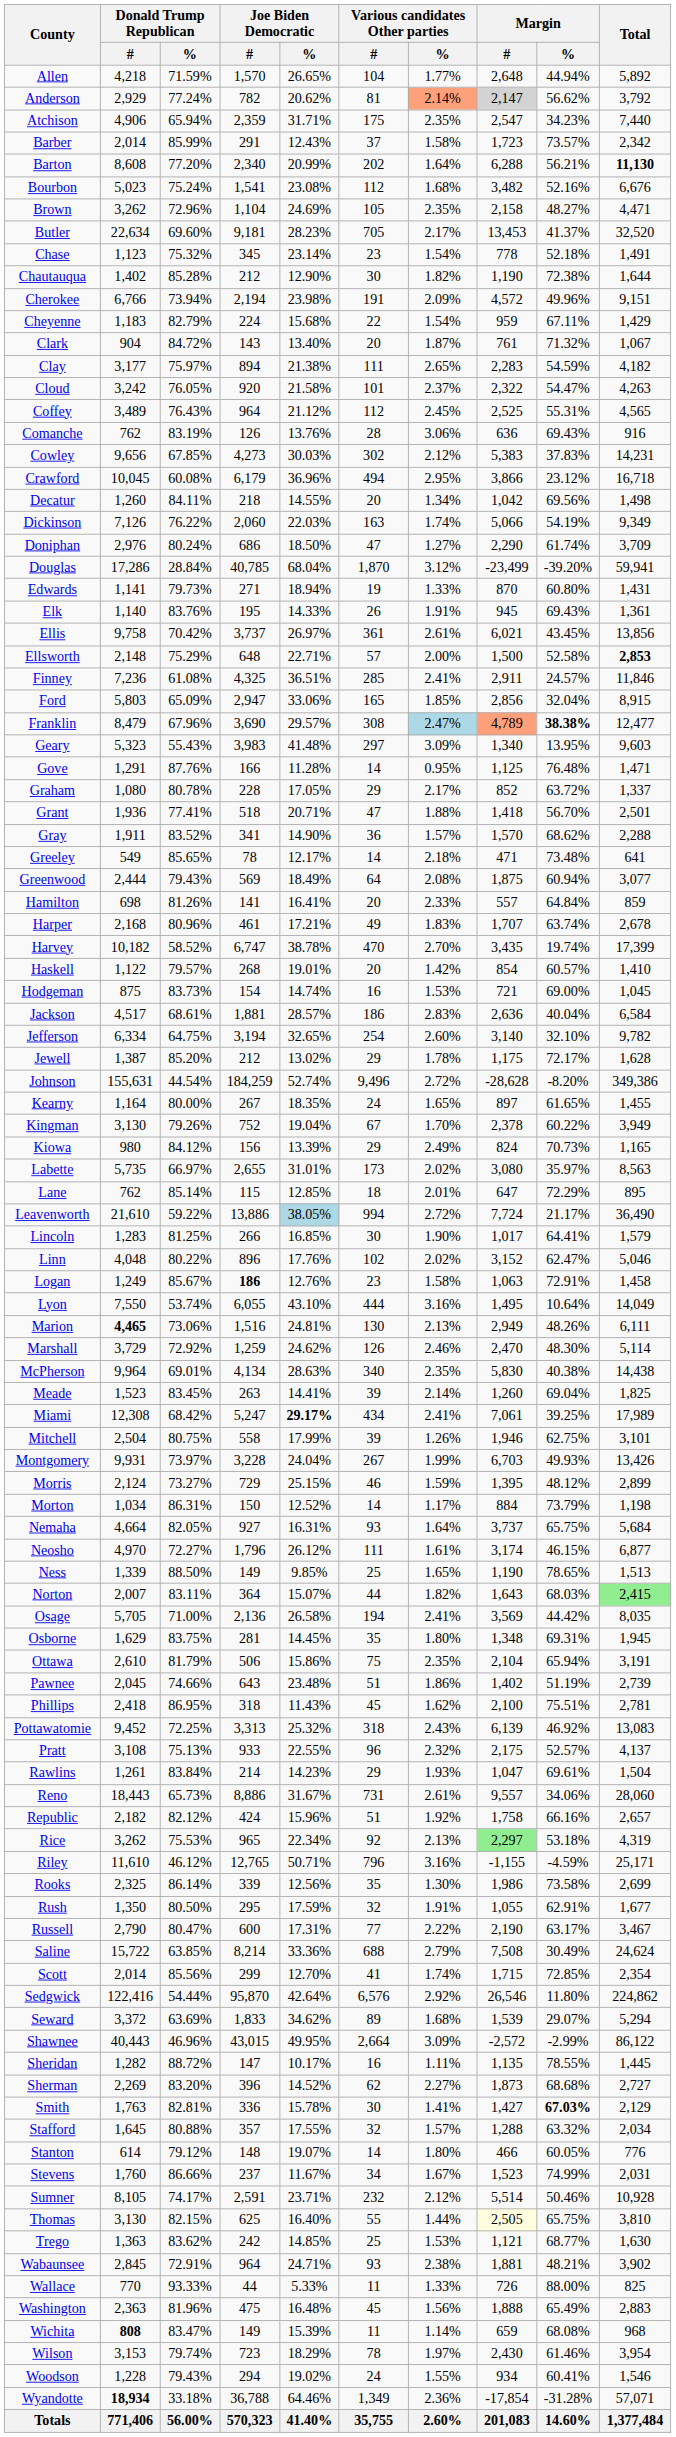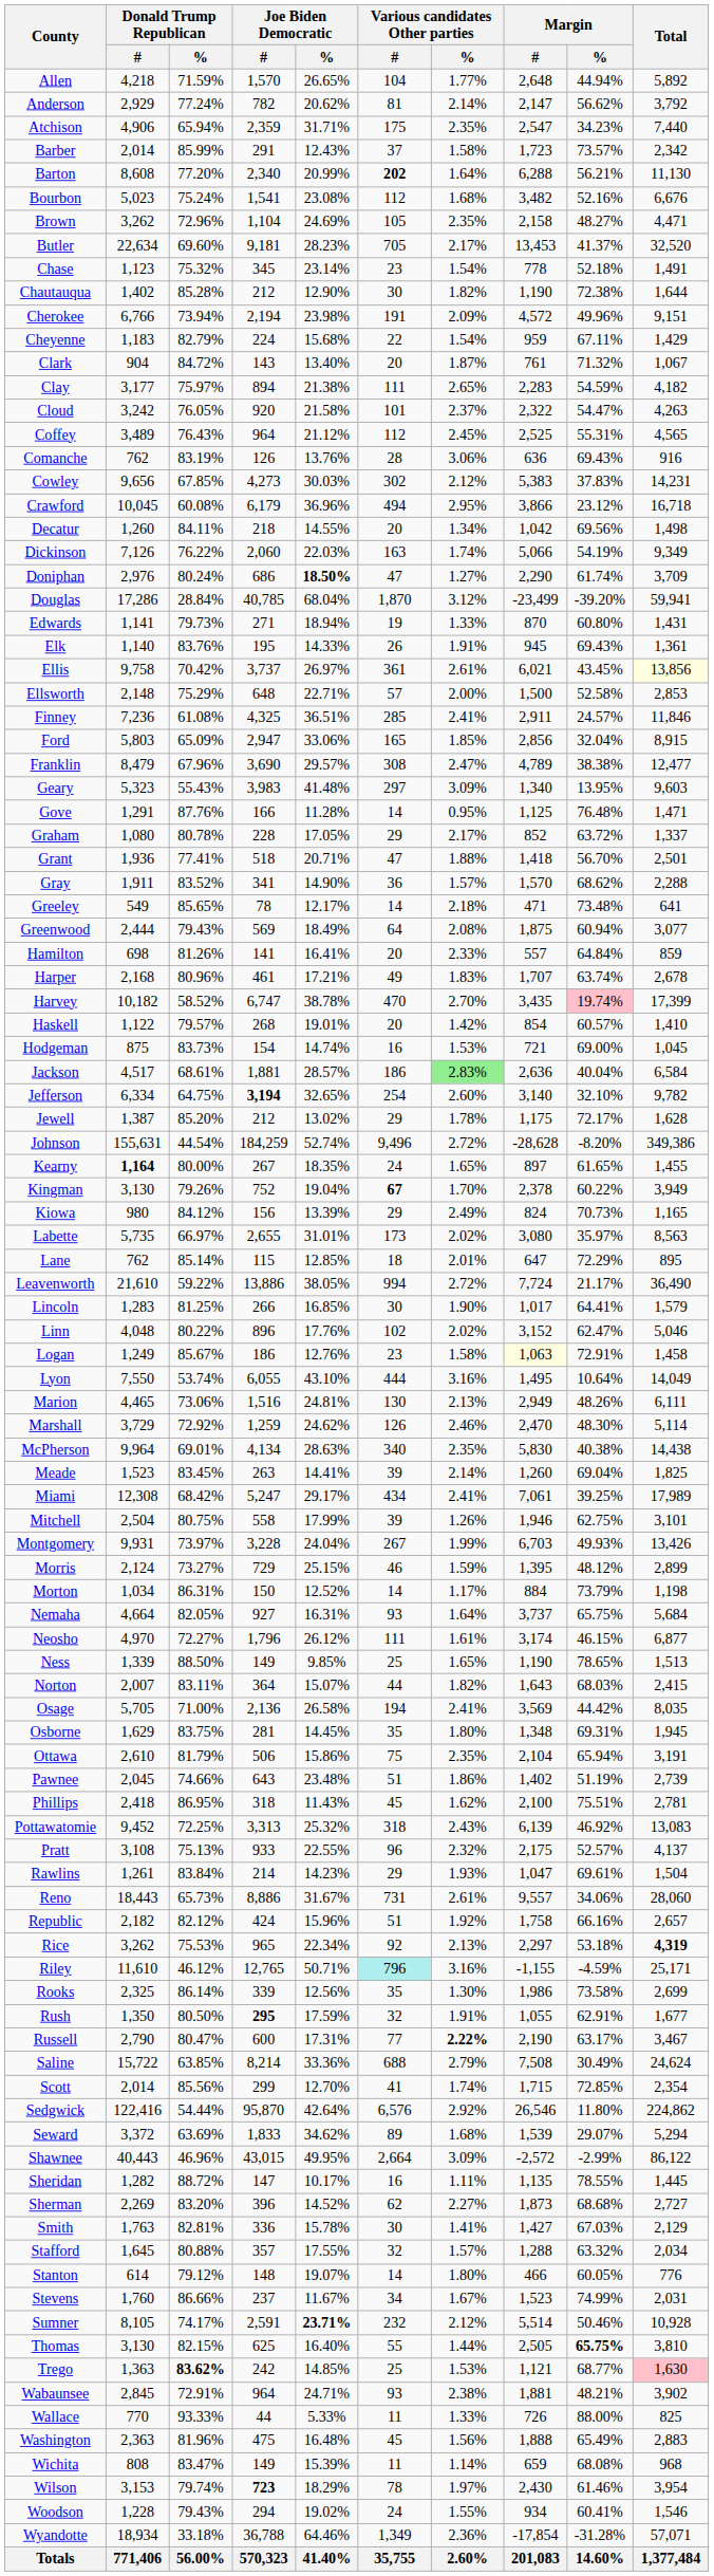Anderson | Various candidates Other parties / %: lightsalmon background -> no background
Anderson | Margin / #: lightgrey background -> no background
Barton | Various candidates Other parties / #: normal -> bold
Barton | Total: bold -> normal
Doniphan | Joe Biden Democratic / %: normal -> bold
Ellis | Total: no background -> lightyellow background
Ellsworth | Total: bold -> normal
Franklin | Various candidates Other parties / %: lightblue background -> no background
Franklin | Margin / #: lightsalmon background -> no background
Franklin | Margin / %: bold -> normal
Harvey | Margin / %: no background -> pink background
Jackson | Various candidates Other parties / %: no background -> lightgreen background
Jefferson | Joe Biden Democratic / #: normal -> bold
Kearny | Donald Trump Republican / #: normal -> bold
Kingman | Various candidates Other parties / #: normal -> bold
Leavenworth | Joe Biden Democratic / %: lightblue background -> no background
Logan | Joe Biden Democratic / #: bold -> normal
Logan | Margin / #: no background -> lightyellow background
Marion | Donald Trump Republican / #: bold -> normal
Miami | Joe Biden Democratic / %: bold -> normal
Norton | Total: lightgreen background -> no background
Rice | Margin / #: lightgreen background -> no background
Rice | Total: normal -> bold
Riley | Various candidates Other parties / #: no background -> paleturquoise background
Rush | Joe Biden Democratic / #: normal -> bold
Russell | Various candidates Other parties / %: normal -> bold
Smith | Margin / %: bold -> normal
Sumner | Joe Biden Democratic / %: normal -> bold
Thomas | Margin / #: lightyellow background -> no background
Thomas | Margin / %: normal -> bold
Trego | Donald Trump Republican / %: normal -> bold
Trego | Total: no background -> pink background
Wichita | Donald Trump Republican / #: bold -> normal
Wilson | Joe Biden Democratic / #: normal -> bold
Wyandotte | Donald Trump Republican / #: bold -> normal
